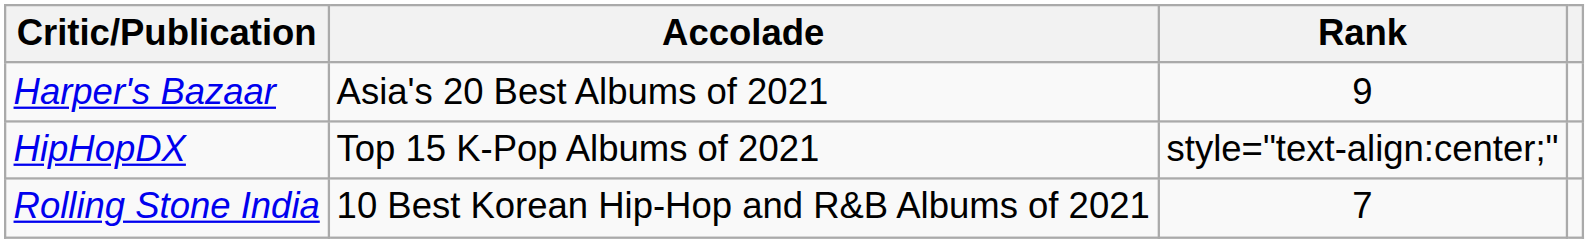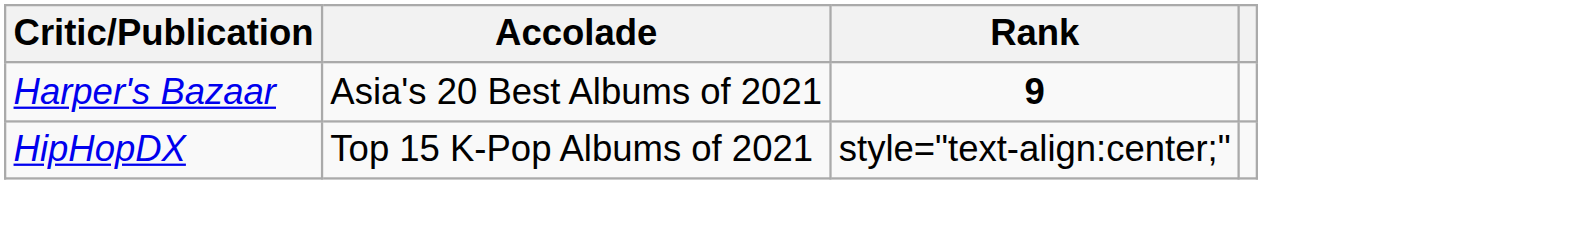Harper's Bazaar | Rank: normal -> bold
- row: Rolling Stone India | 10 Best Korean Hip-Hop and R&B Albums of 2021 | 7
